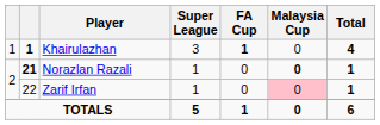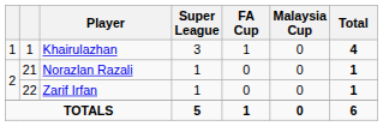Khairulazhan | column 2: bold -> normal
Khairulazhan | FA Cup: bold -> normal
Norazlan Razali | column 2: bold -> normal
Norazlan Razali | Malaysia Cup: bold -> normal
Zarif Irfan | Malaysia Cup: pink background -> no background
